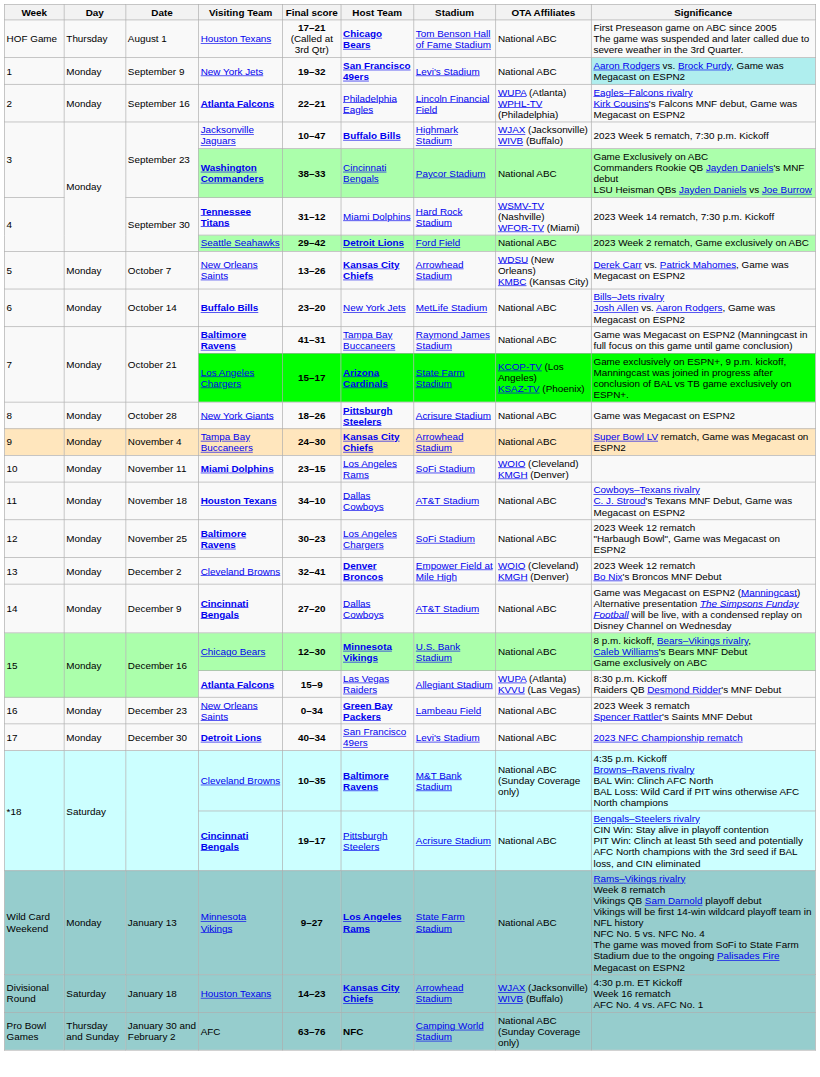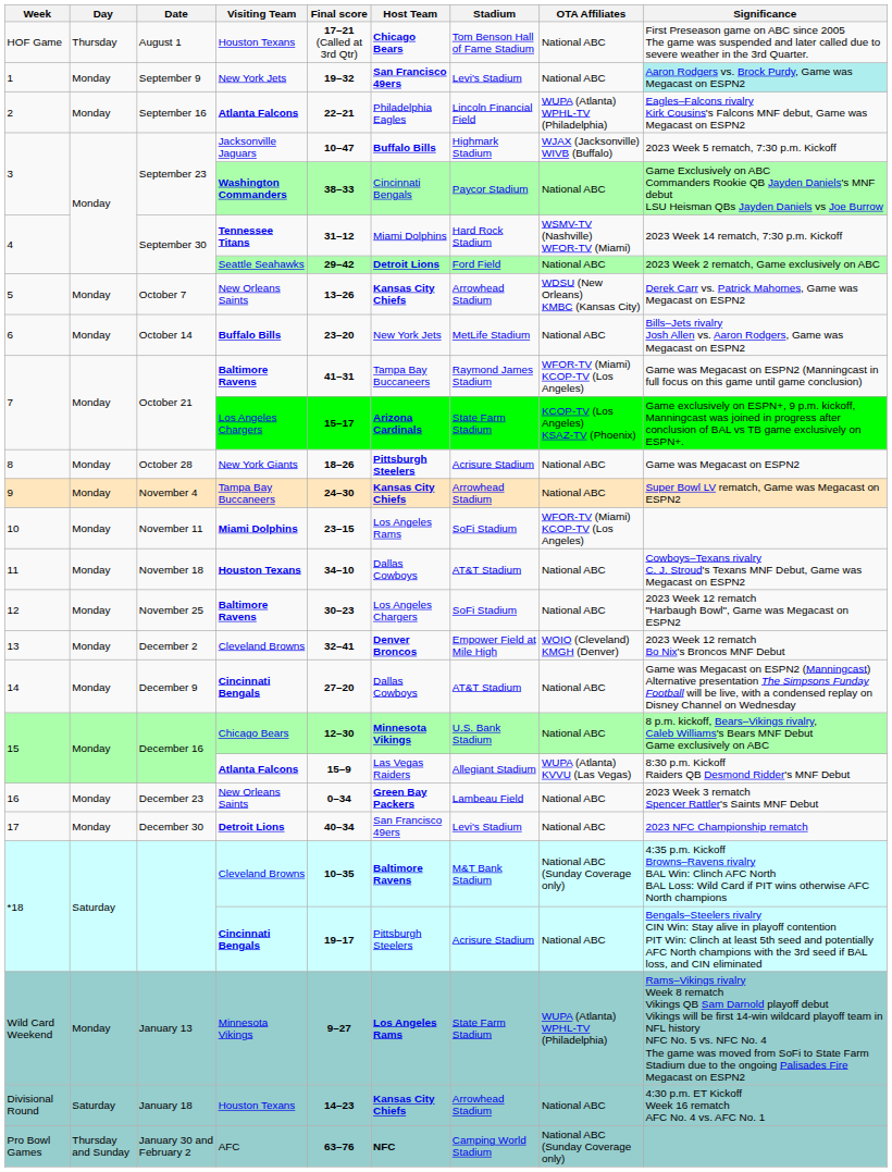7 / Baltimore Ravens | OTA Affiliates: National ABC -> WFOR-TV (Miami) KCOP-TV (Los Angeles)
10 | OTA Affiliates: WOIO (Cleveland) KMGH (Denver) -> WFOR-TV (Miami) KCOP-TV (Los Angeles)
Wild Card Weekend | OTA Affiliates: National ABC -> WUPA (Atlanta) WPHL-TV (Philadelphia)
Divisional Round | OTA Affiliates: WJAX (Jacksonville) WIVB (Buffalo) -> National ABC
